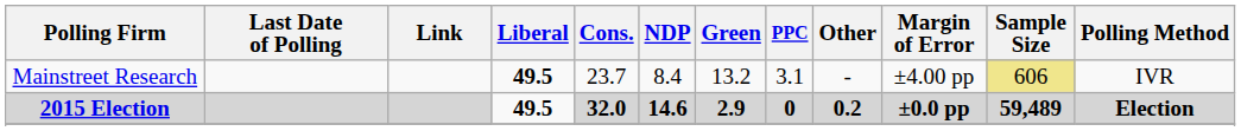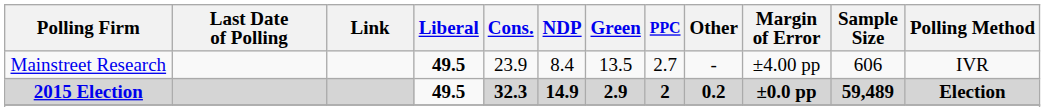Mainstreet Research | Cons.: 23.7 -> 23.9
Mainstreet Research | Green: 13.2 -> 13.5
Mainstreet Research | PPC: 3.1 -> 2.7
Mainstreet Research | Sample Size: khaki background -> no background
2015 Election | Cons.: 32.0 -> 32.3
2015 Election | NDP: 14.6 -> 14.9
2015 Election | PPC: 0 -> 2
